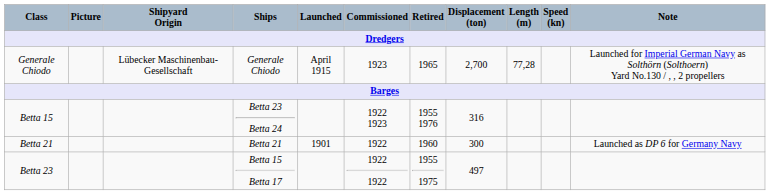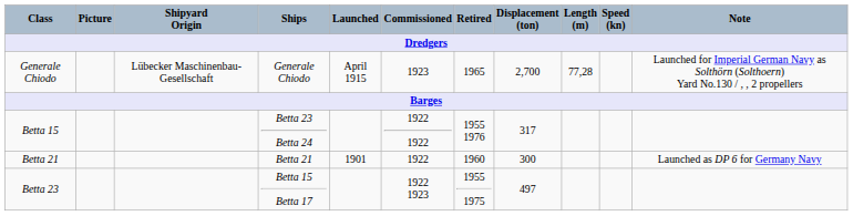Betta 15 | Commissioned: 1922 1923 -> 1922 1922
Betta 15 | Displacement (ton): 316 -> 317
Betta 23 | Commissioned: 1922 1922 -> 1922 1923
